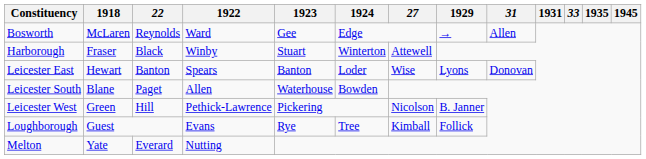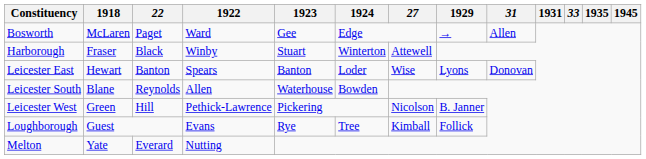Bosworth | 22: Reynolds -> Paget
Leicester South | 22: Paget -> Reynolds
